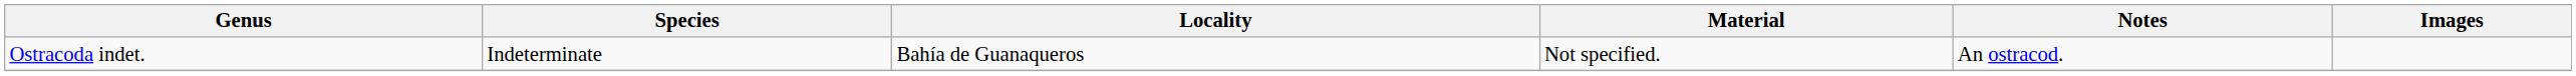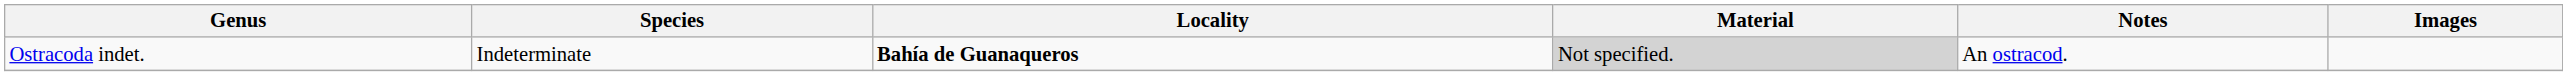Ostracoda indet. | Locality: normal -> bold
Ostracoda indet. | Material: no background -> lightgrey background
